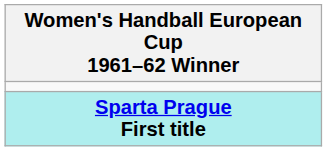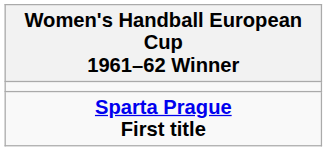row 3 | column 1: paleturquoise background -> no background
